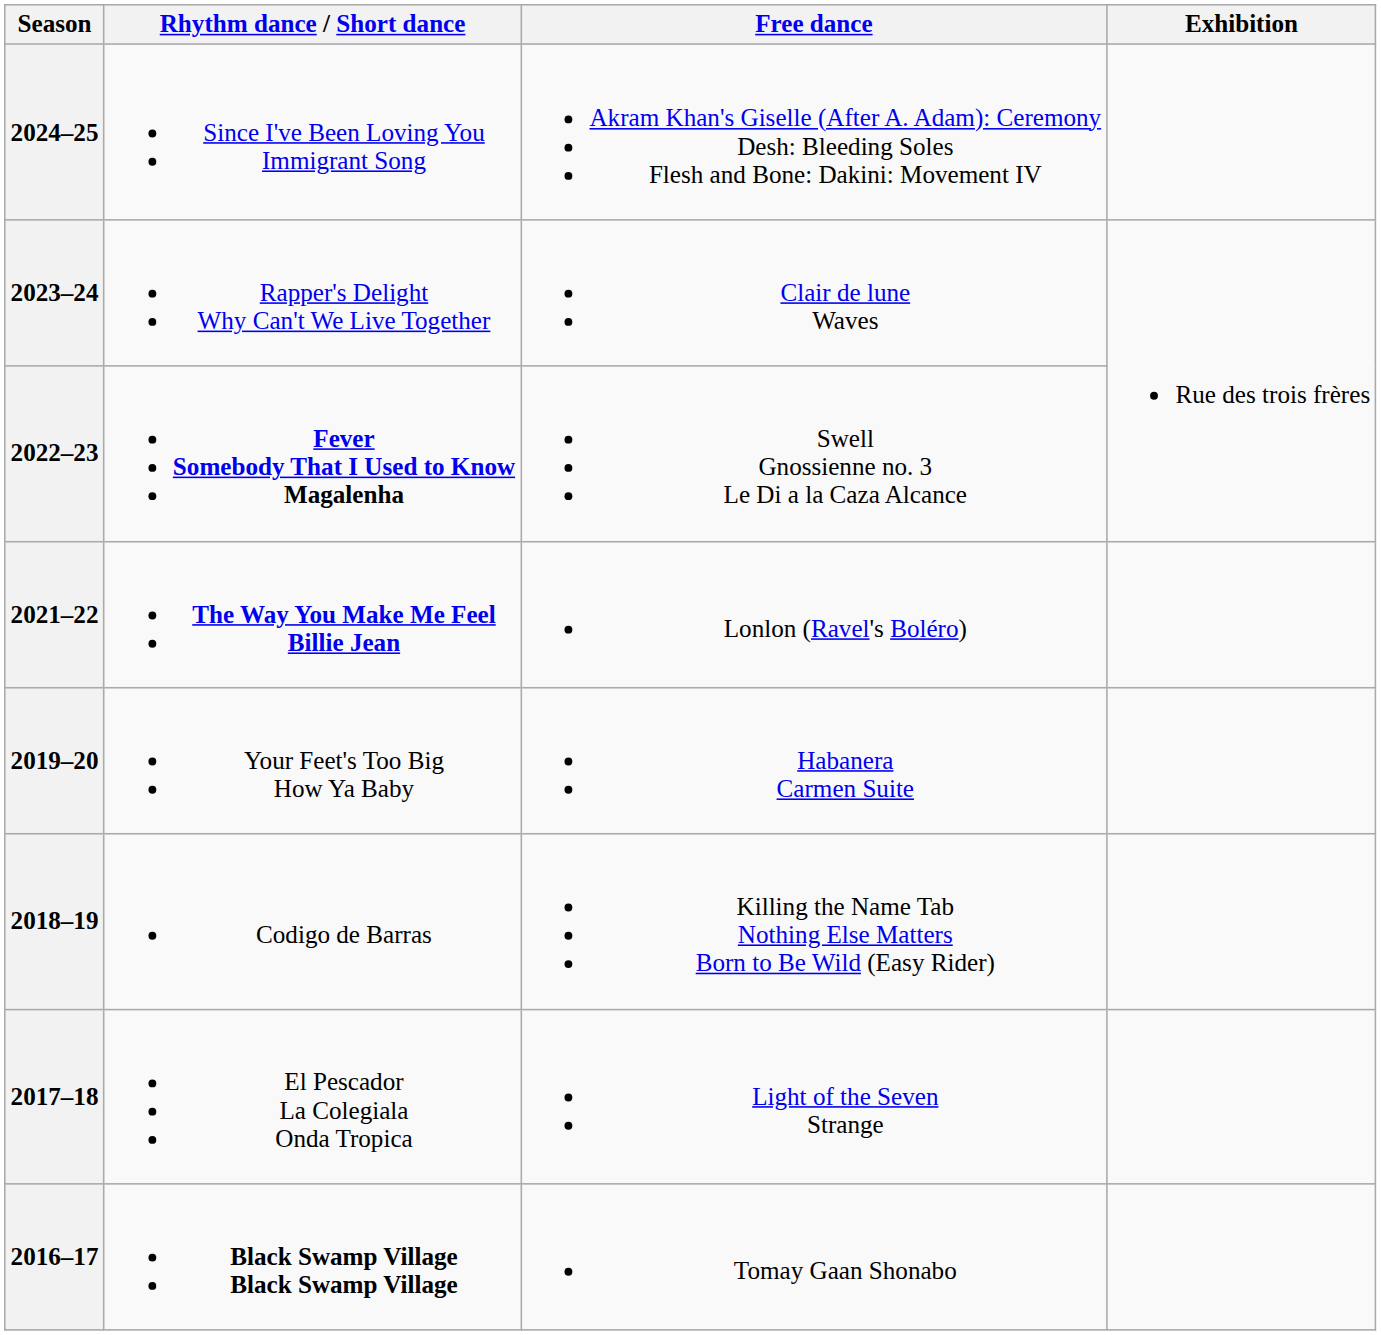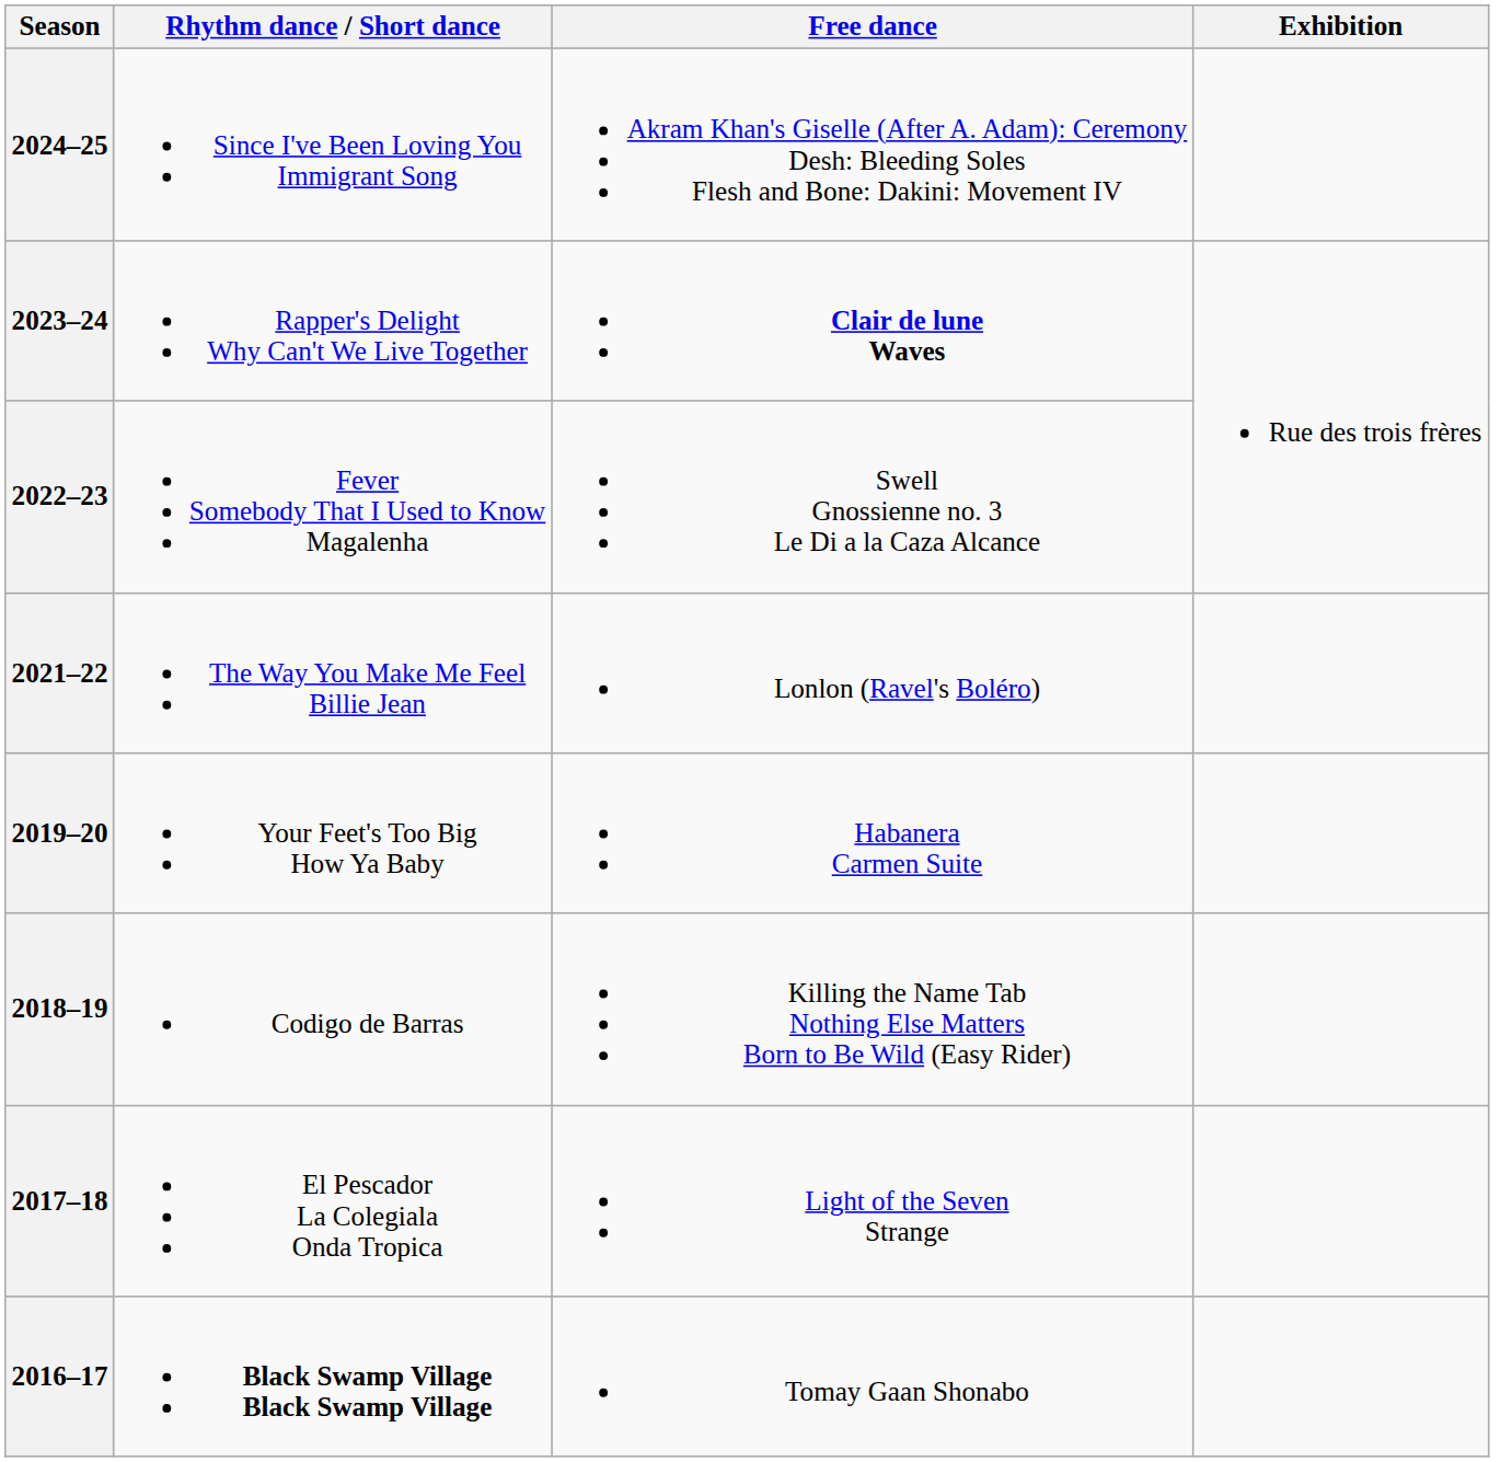2023–24 | Free dance: normal -> bold
2022–23 | Rhythm dance / Short dance: bold -> normal
2021–22 | Rhythm dance / Short dance: bold -> normal
